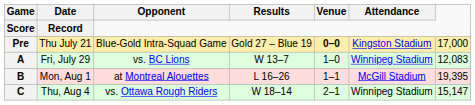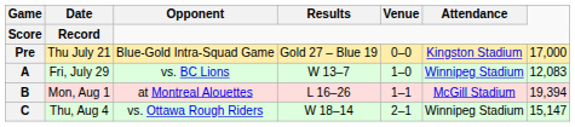Pre | Venue: bold -> normal
B | column 7: 19,395 -> 19,394
